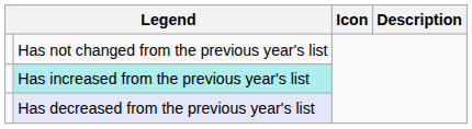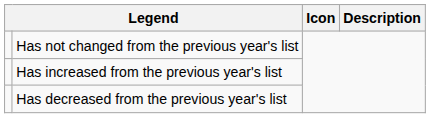Has increased from the previous year's list | column 2: paleturquoise background -> no background
Has decreased from the previous year's list | column 2: lavender background -> no background
